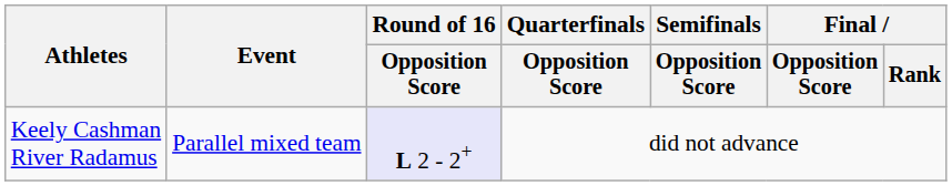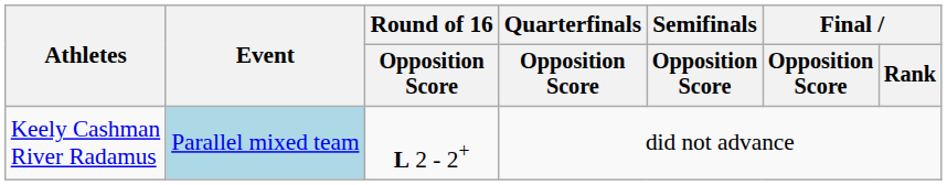Keely Cashman River Radamus | Event: no background -> lightblue background
Keely Cashman River Radamus | Round of 16 / Opposition Score: lavender background -> no background
